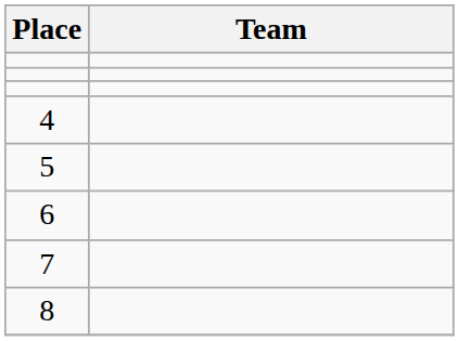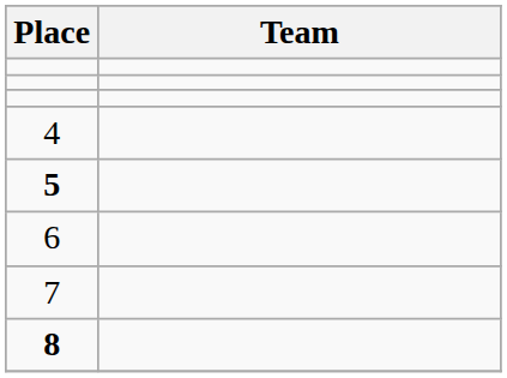row 6 | Place: normal -> bold
row 9 | Place: normal -> bold
